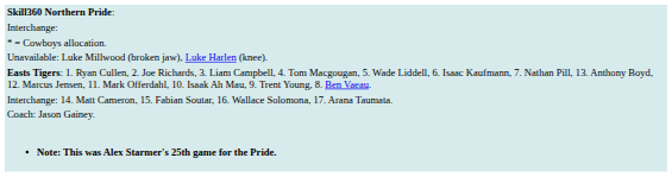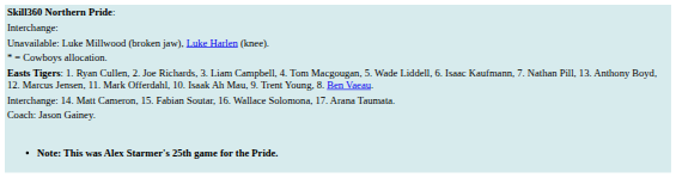row 3 | column 1: * = Cowboys allocation. -> Unavailable: Luke Millwood (broken jaw), Luke Harlen (knee).
row 4 | column 1: Unavailable: Luke Millwood (broken jaw), Luke Harlen (knee). -> * = Cowboys allocation.
